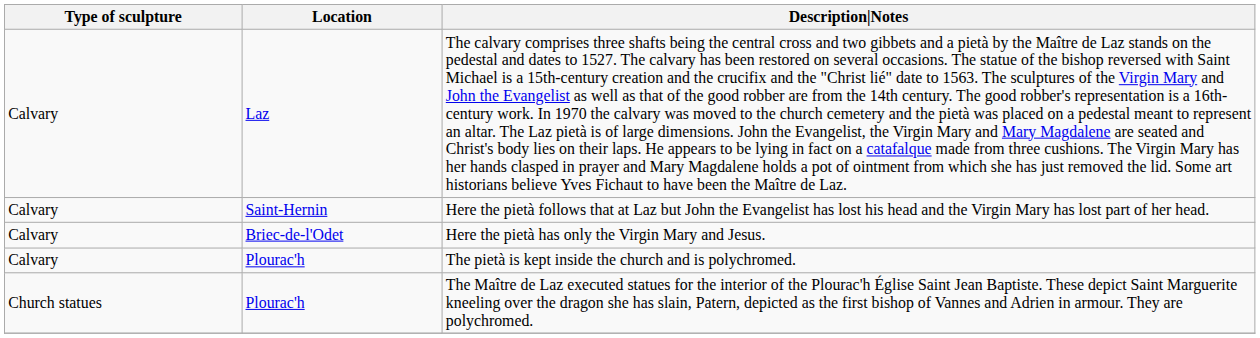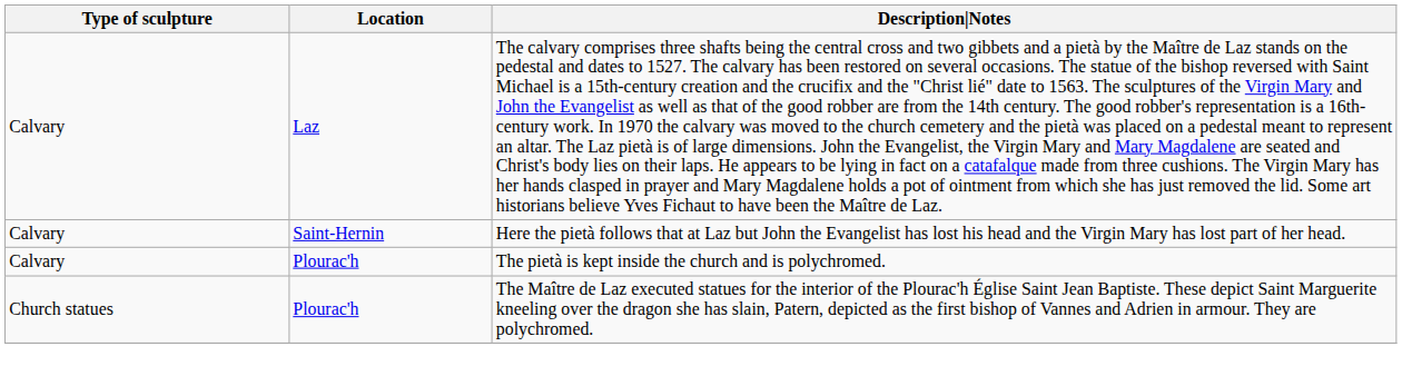- row: Calvary | Briec-de-l'Odet | Here the pietà has only the Virgin Mary and Jesus.
